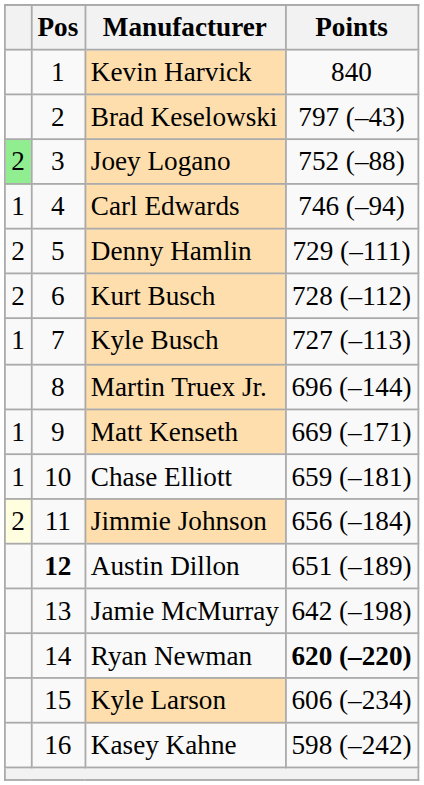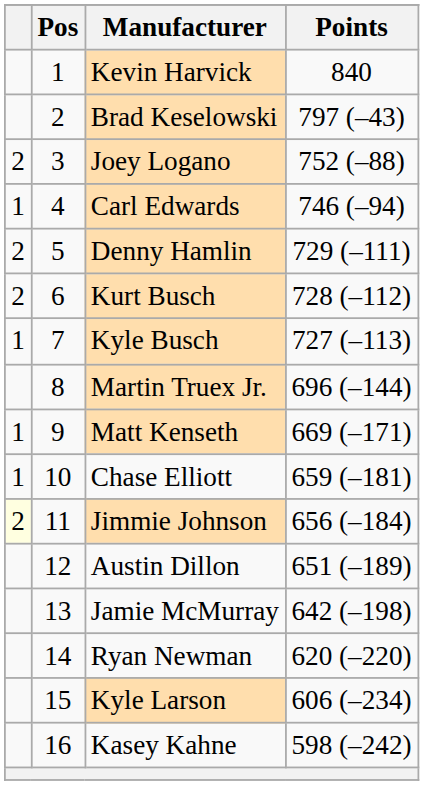Joey Logano | column 1: lightgreen background -> no background
Austin Dillon | Pos: bold -> normal
Ryan Newman | Points: bold -> normal
